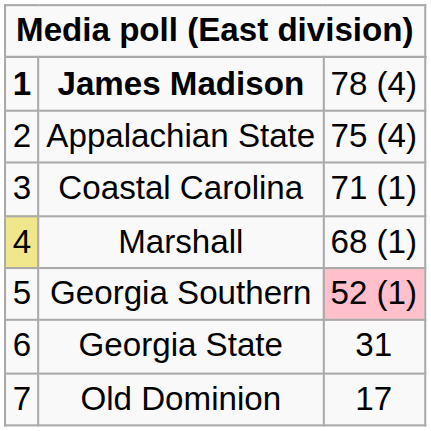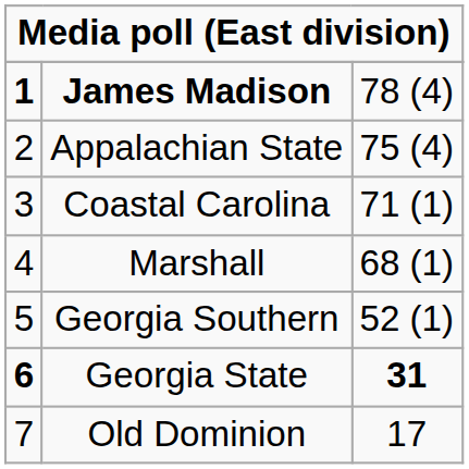Marshall | column 1: khaki background -> no background
Georgia Southern | column 3: pink background -> no background
Georgia State | column 1: normal -> bold
Georgia State | column 3: normal -> bold
